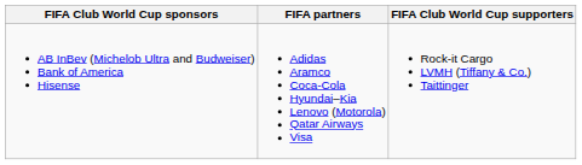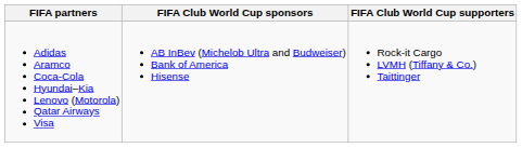columns swapped: FIFA partners <-> FIFA Club World Cup sponsors
